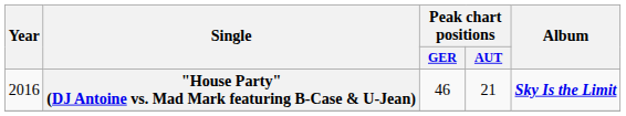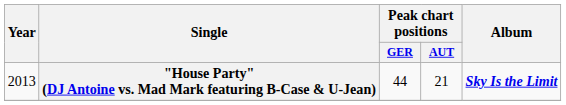row 3 | Year: 2016 -> 2013
row 3 | Peak chart positions / GER: 46 -> 44
